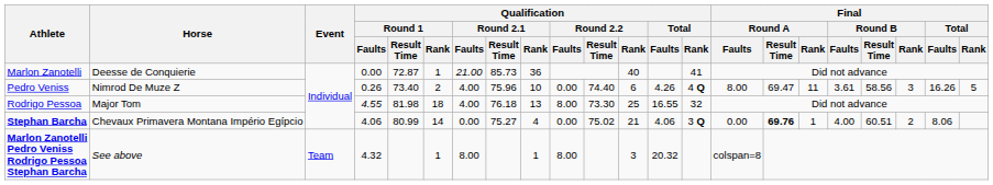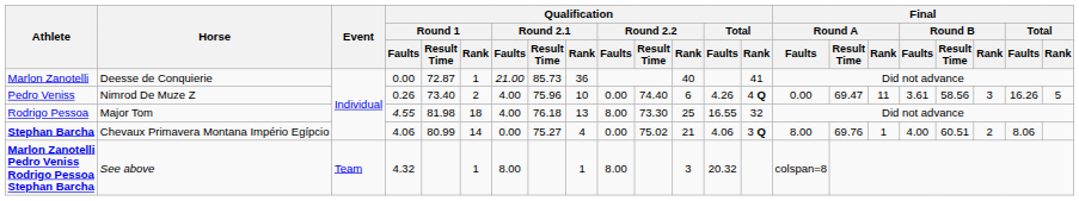Pedro Veniss | Final / Round A / Faults: 8.00 -> 0.00
Stephan Barcha | Final / Round A / Faults: 0.00 -> 8.00
Stephan Barcha | Final / Round A / Result Time: bold -> normal
